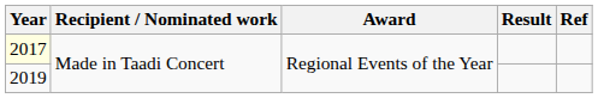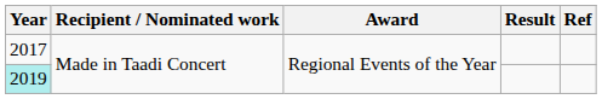2017 | Year: lightyellow background -> no background
2019 | Year: no background -> paleturquoise background
